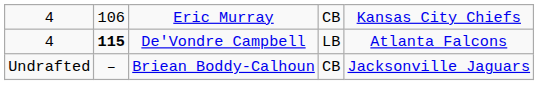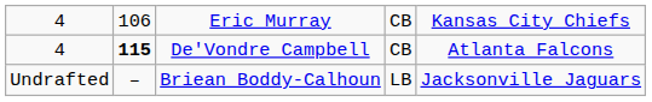4 / De'Vondre Campbell | column 4: LB -> CB
Undrafted | column 4: CB -> LB
